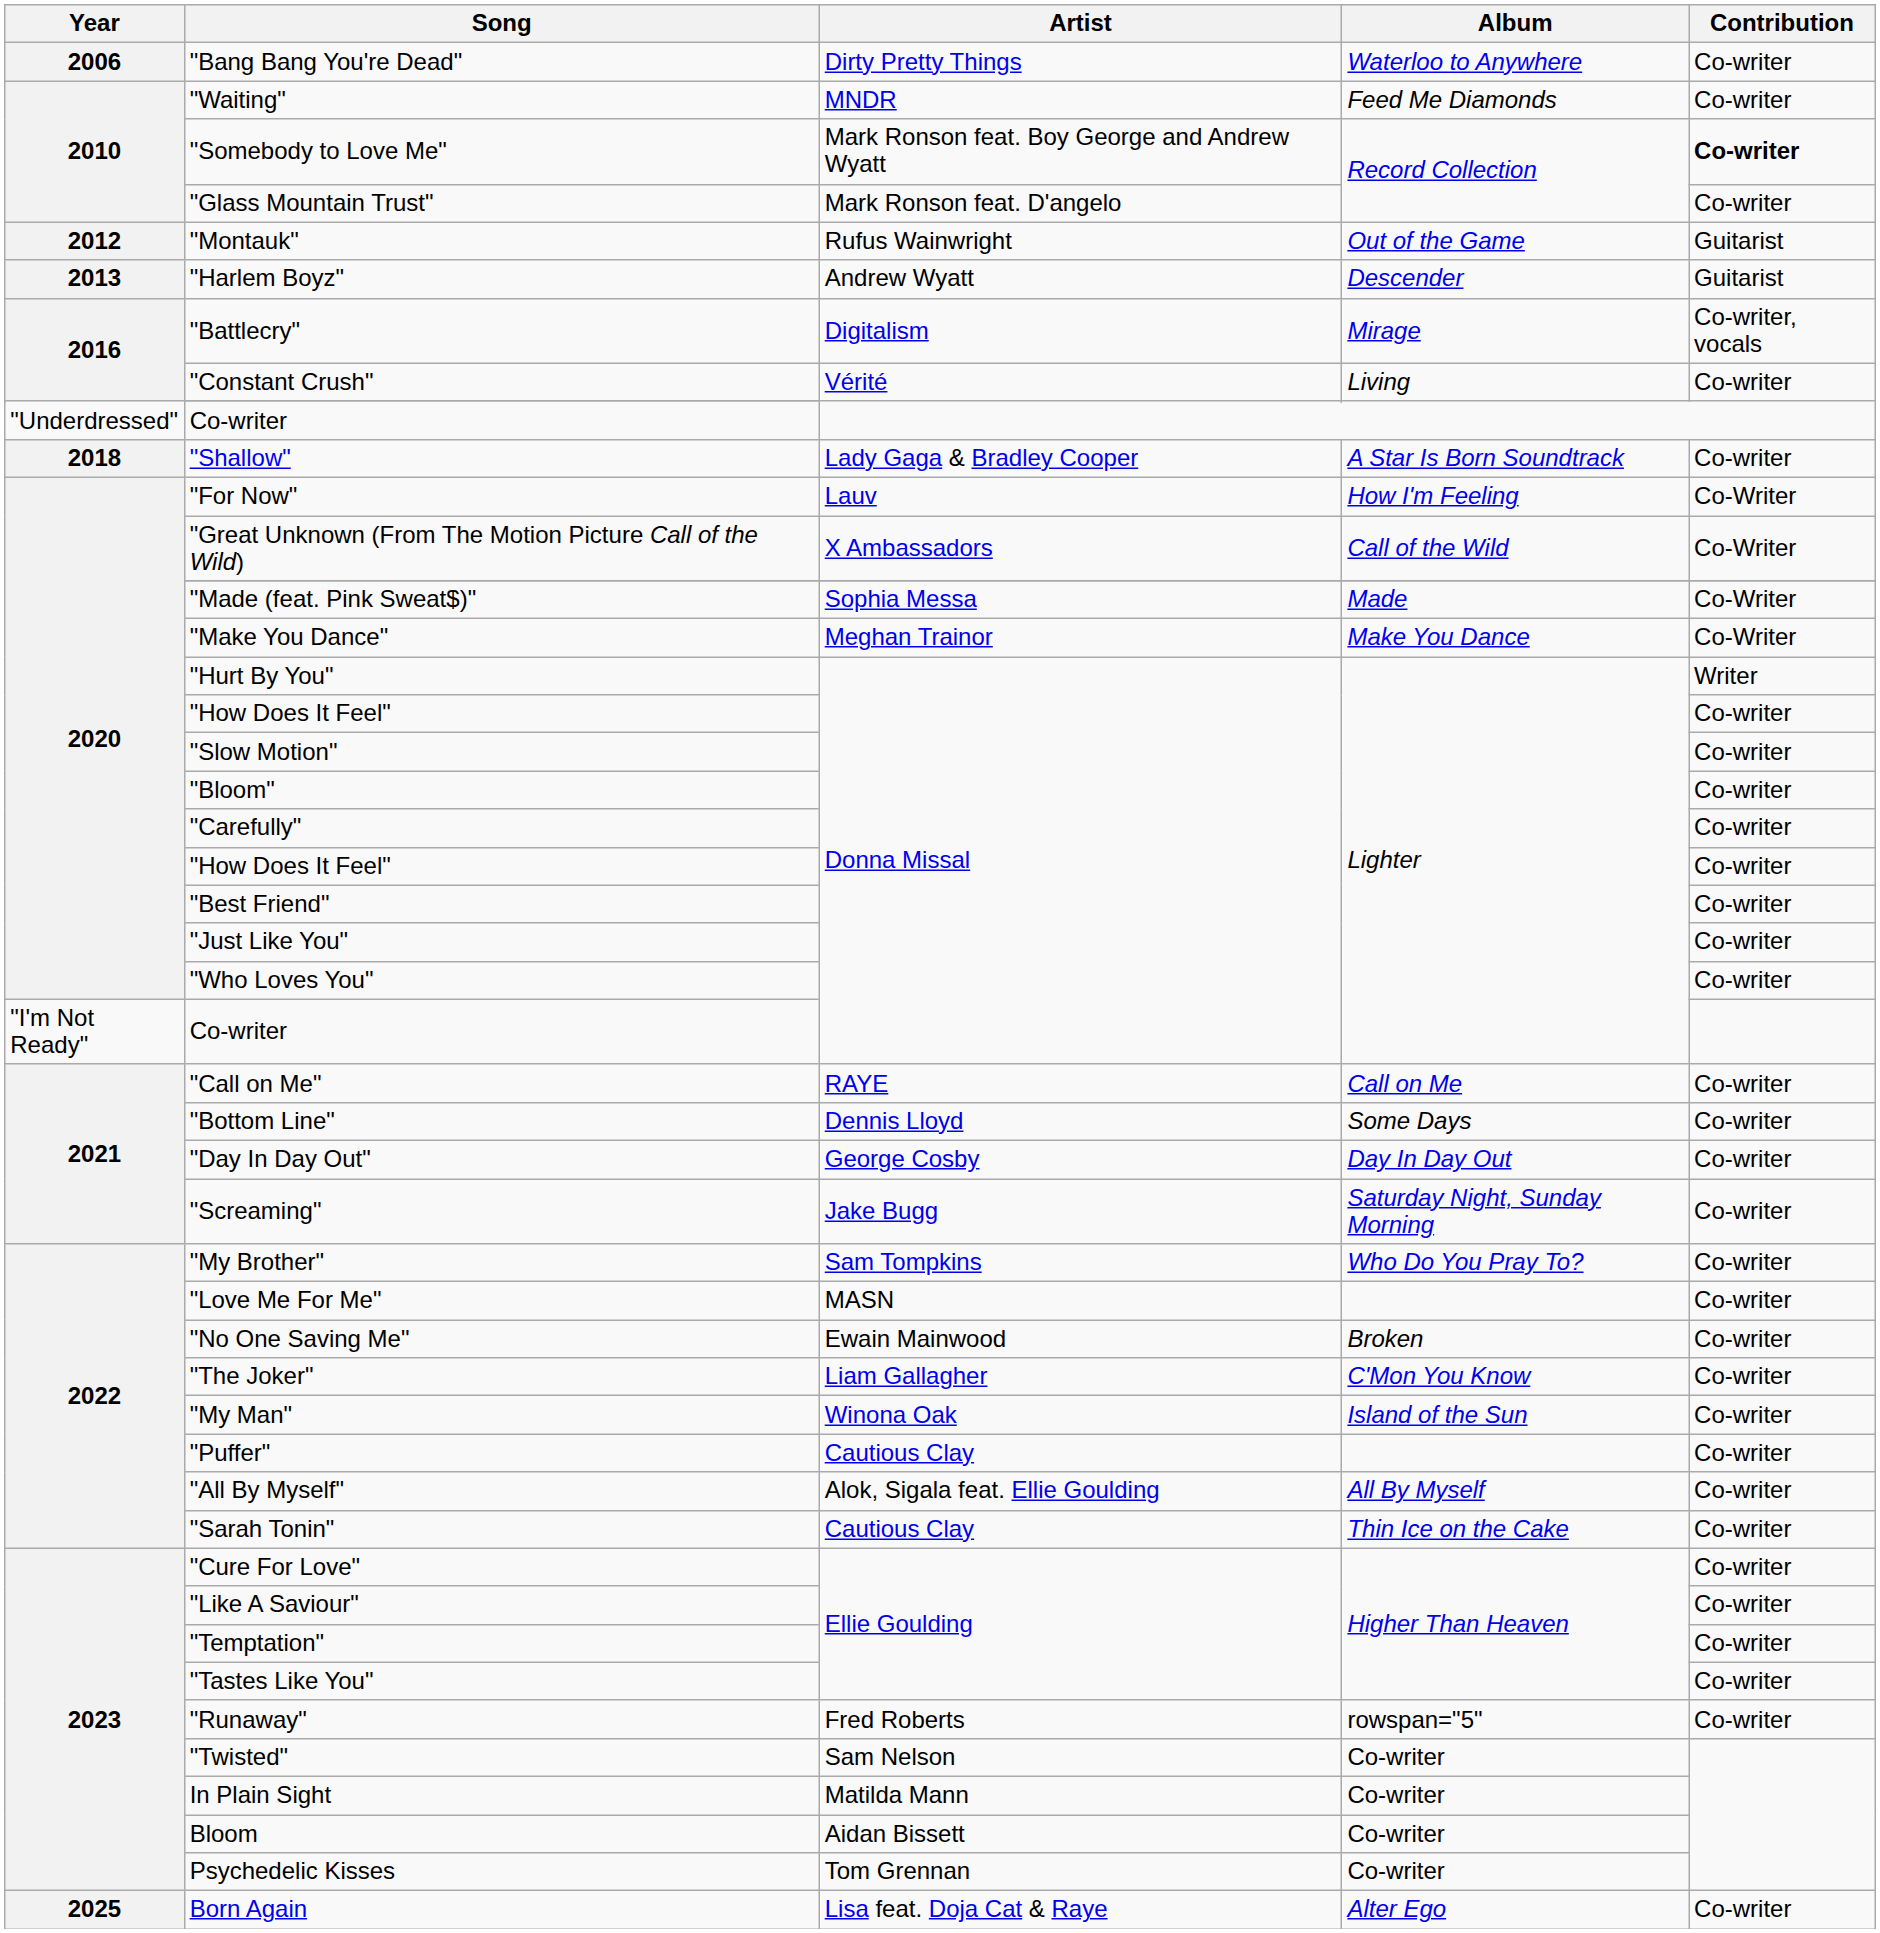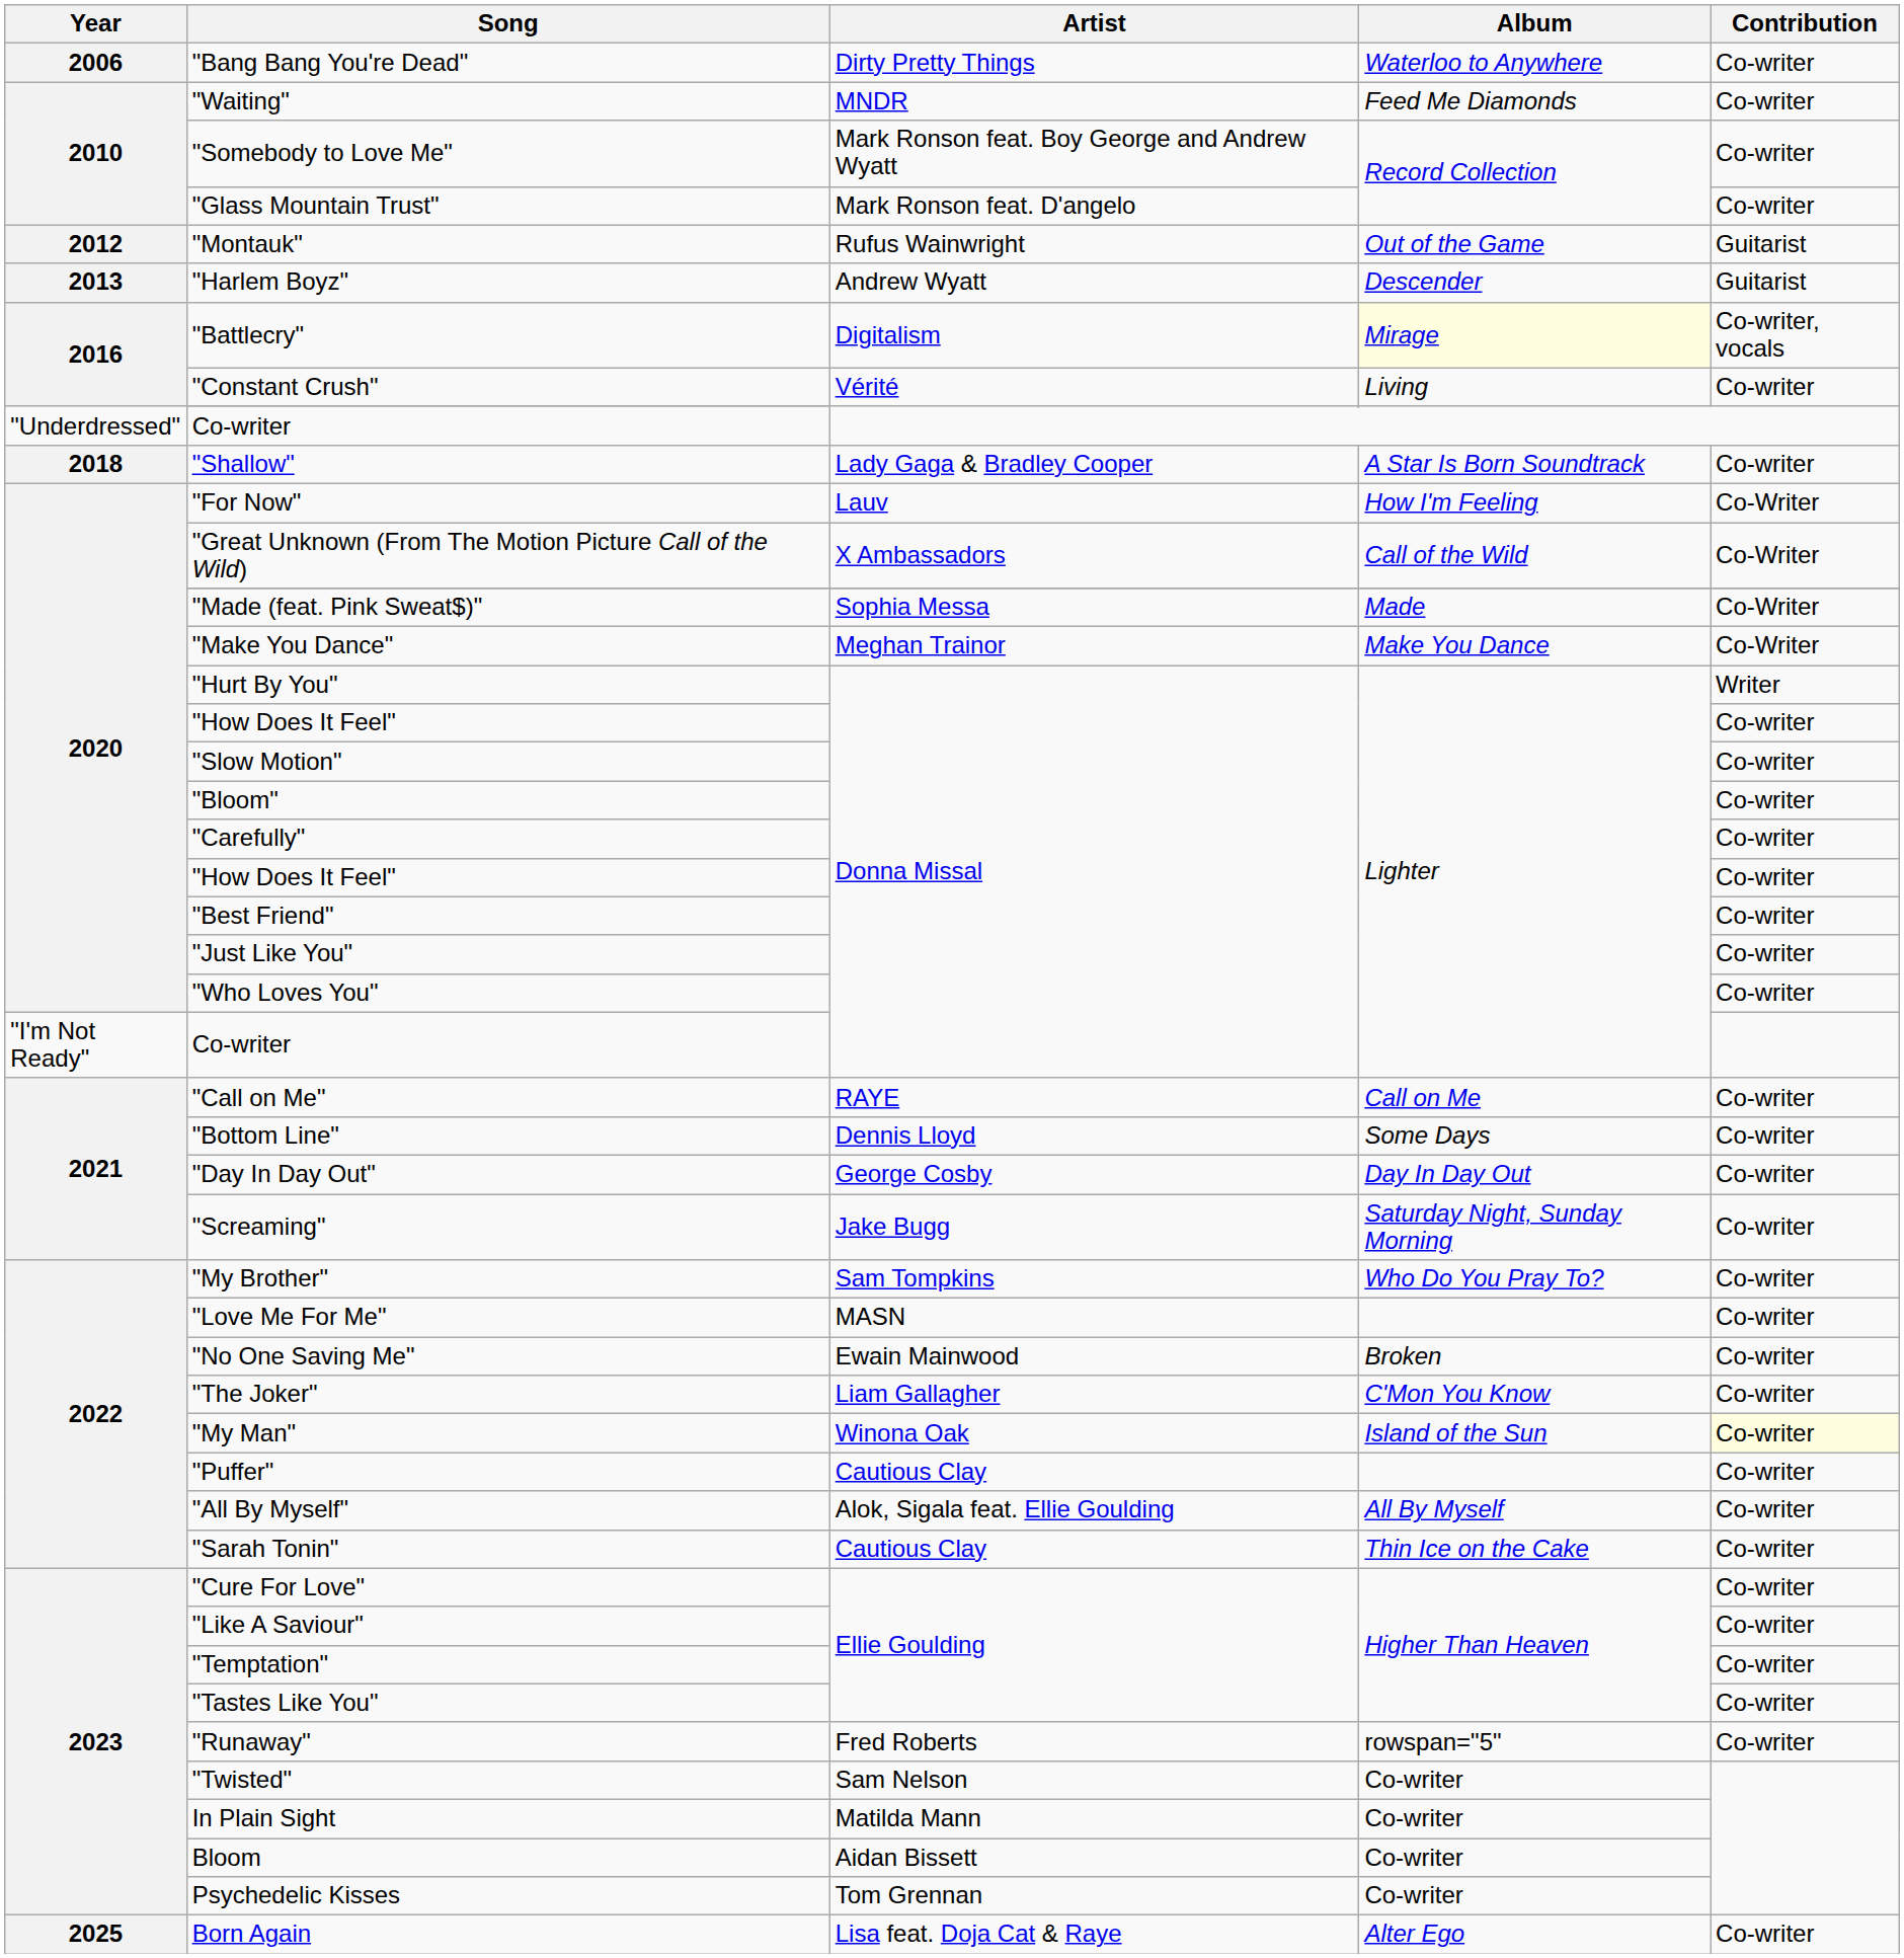"Somebody to Love Me" | Contribution: bold -> normal
"Battlecry" | Album: no background -> lightyellow background
"My Man" | Contribution: no background -> lightyellow background
